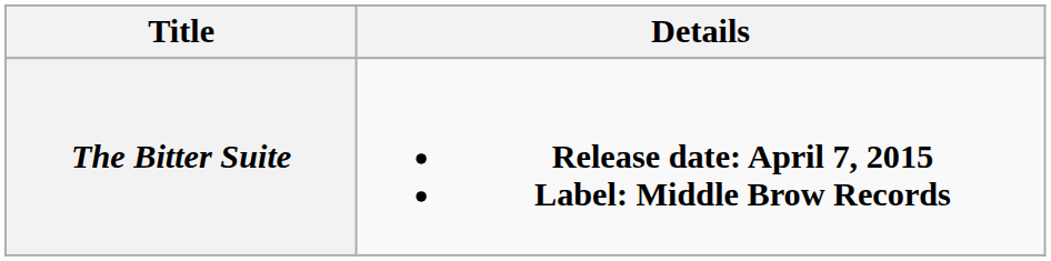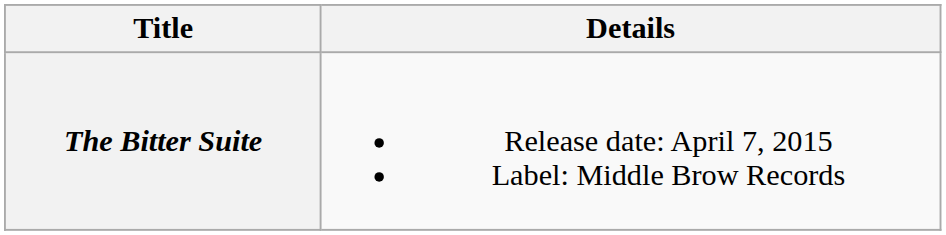The Bitter Suite | Details: bold -> normal
